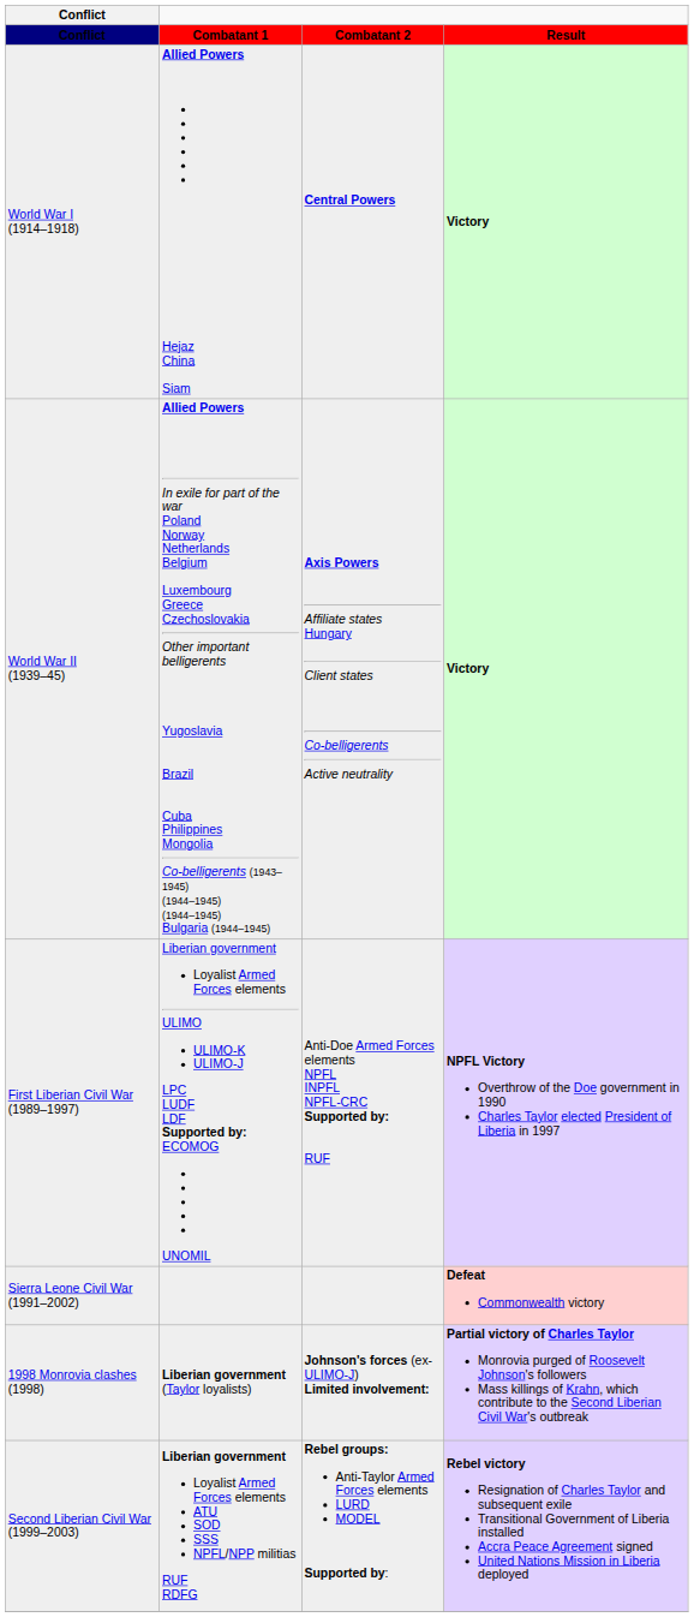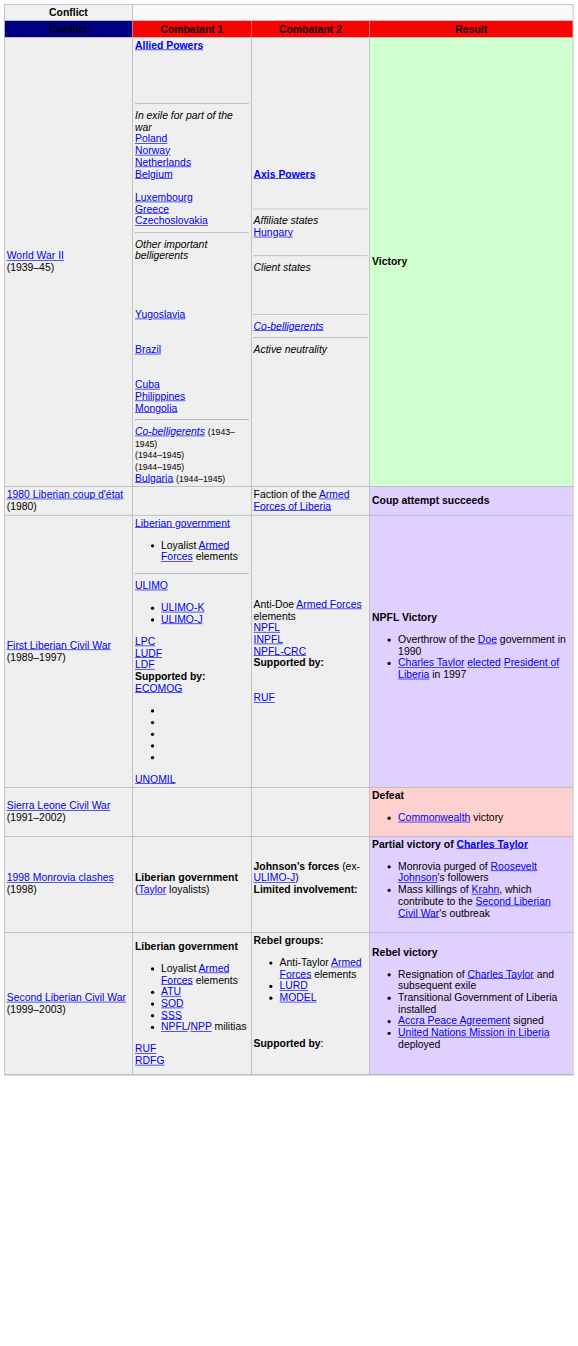- row: World War I (1914–1918) | Allied Powers Hejaz China Siam | Central Powers | Victory
+ row: 1980 Liberian coup d'état (1980) | Faction of the Armed Forces of Liberia | Coup attempt succeeds
